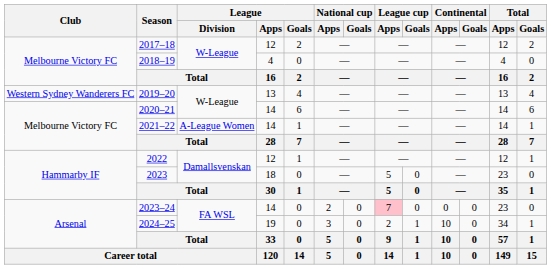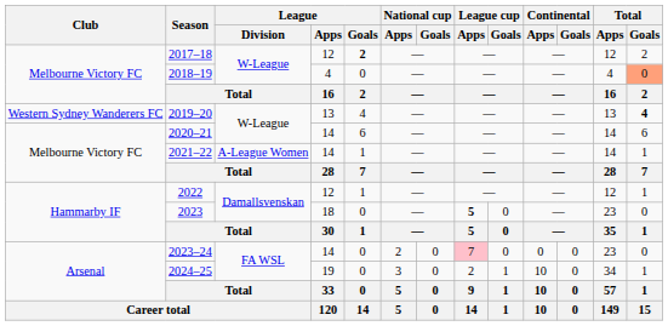2017–18 | League / Goals: normal -> bold
2018–19 | Total / Goals: no background -> lightsalmon background
2019–20 | Total / Goals: normal -> bold
2023 | League cup / Apps: normal -> bold
